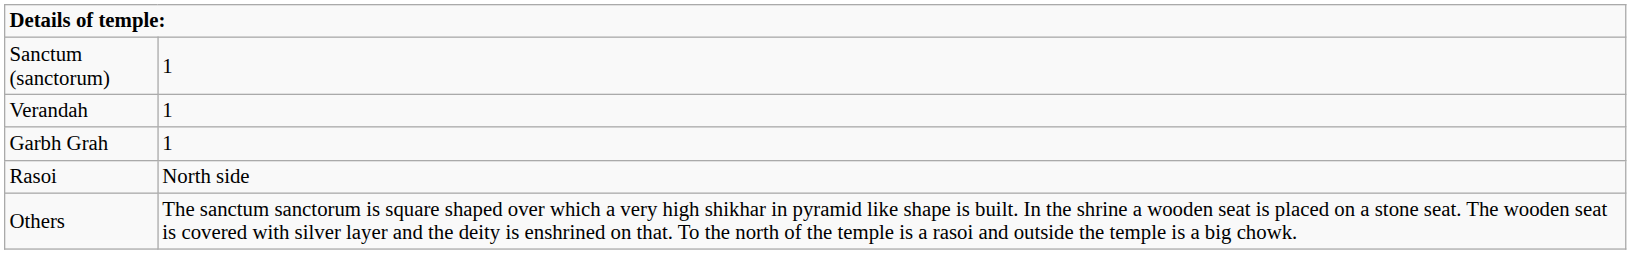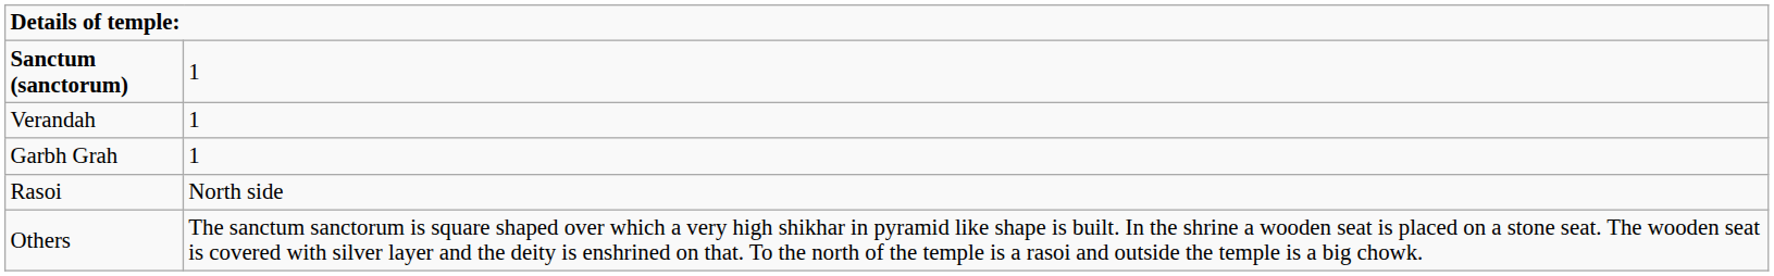Sanctum (sanctorum) | column 1: normal -> bold
